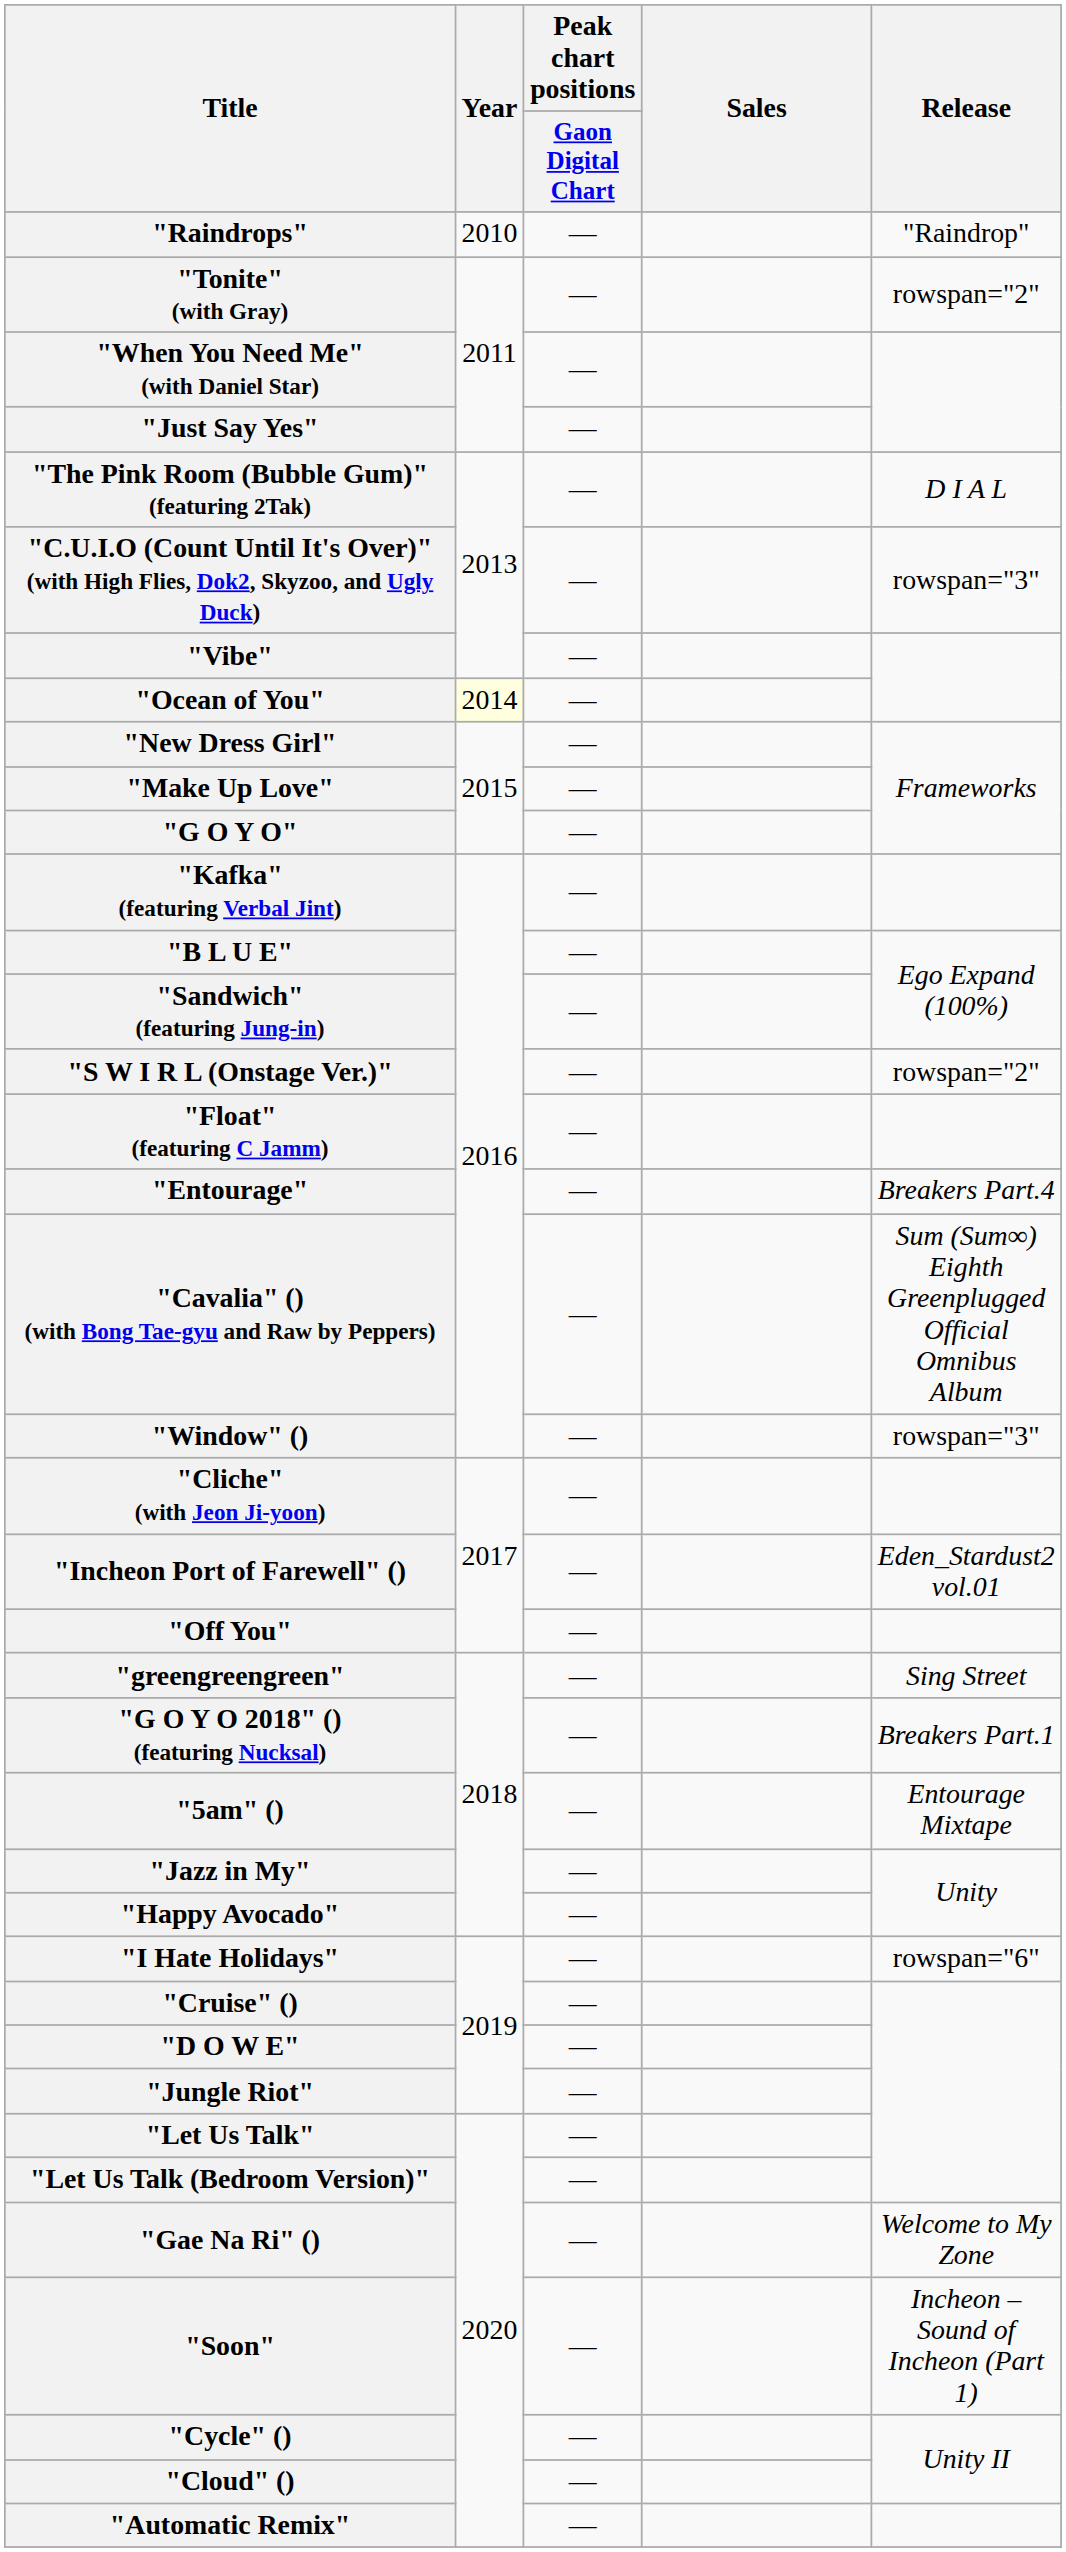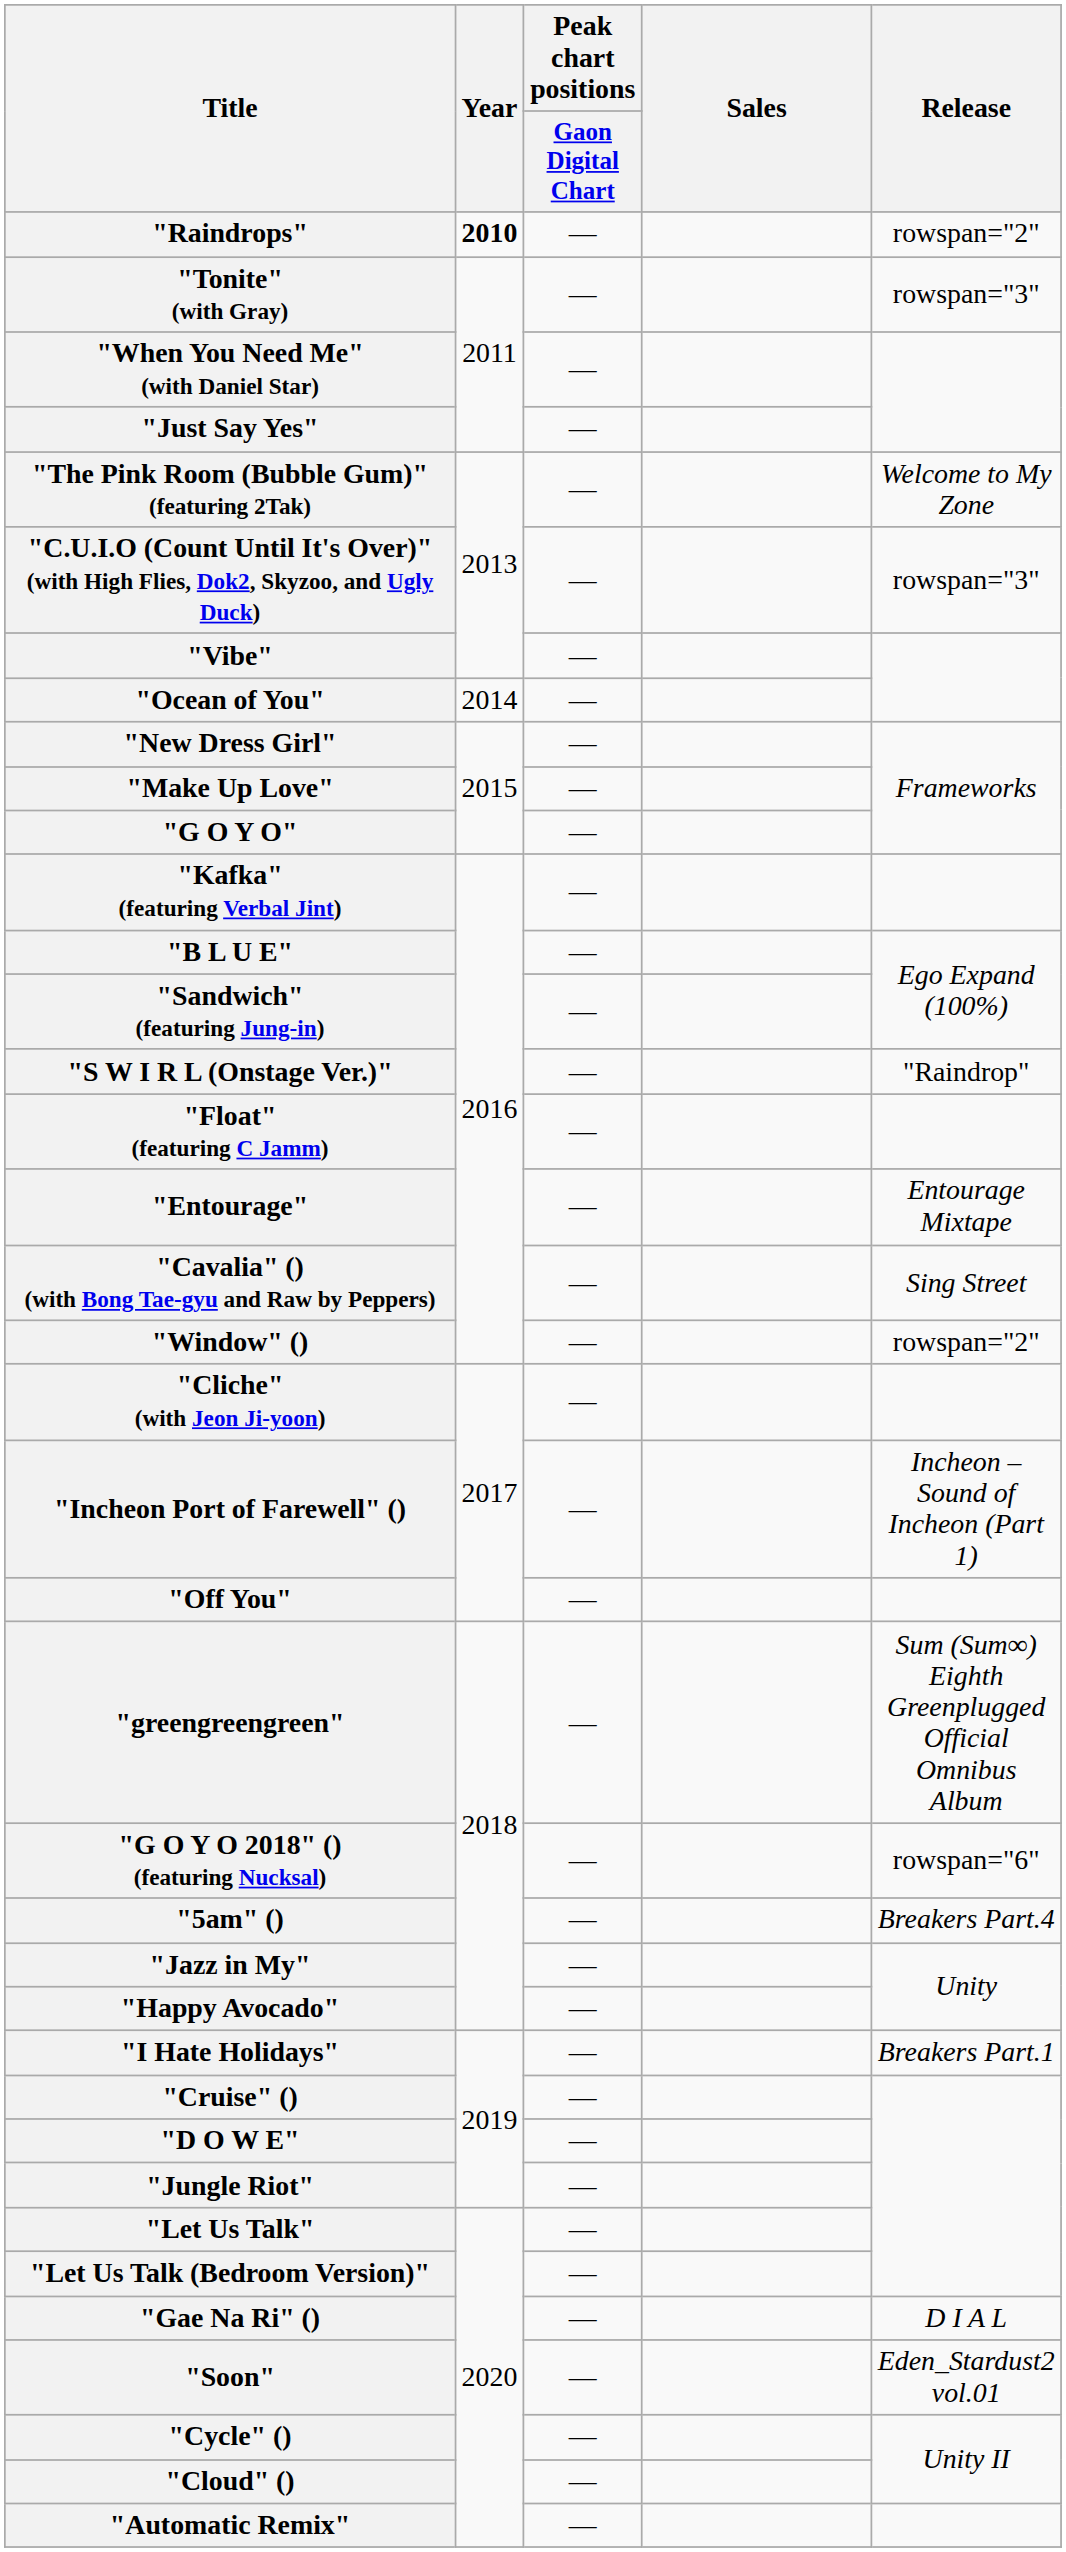"Raindrops" | Year: normal -> bold
"Raindrops" | Release: "Raindrop" -> rowspan="2"
"Tonite" (with Gray) | Release: rowspan="2" -> rowspan="3"
"The Pink Room (Bubble Gum)" (featuring 2Tak) | Release: D I A L -> Welcome to My Zone
"Ocean of You" | Year: lightyellow background -> no background
"S W I R L (Onstage Ver.)" | Release: rowspan="2" -> "Raindrop"
"Entourage" | Release: Breakers Part.4 -> Entourage Mixtape
"Cavalia" () (with Bong Tae-gyu and Raw by Peppers) | Release: Sum (Sum∞) Eighth Greenplugged Official Omnibus Album -> Sing Street
"Window" () | Release: rowspan="3" -> rowspan="2"
"Incheon Port of Farewell" () | Release: Eden_Stardust2 vol.01 -> Incheon – Sound of Incheon (Part 1)
"greengreengreen" | Release: Sing Street -> Sum (Sum∞) Eighth Greenplugged Official Omnibus Album
"G O Y O 2018" () (featuring Nucksal) | Release: Breakers Part.1 -> rowspan="6"
"5am" () | Release: Entourage Mixtape -> Breakers Part.4
"I Hate Holidays" | Release: rowspan="6" -> Breakers Part.1
"Gae Na Ri" () | Release: Welcome to My Zone -> D I A L
"Soon" | Release: Incheon – Sound of Incheon (Part 1) -> Eden_Stardust2 vol.01
